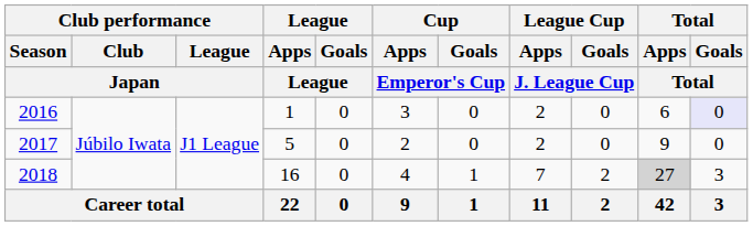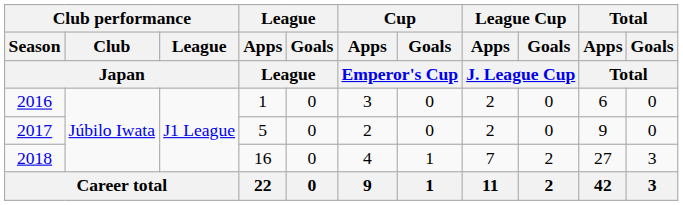2016 | Total / Goals / Total: lavender background -> no background
2018 | Total / Apps / Total: lightgrey background -> no background
